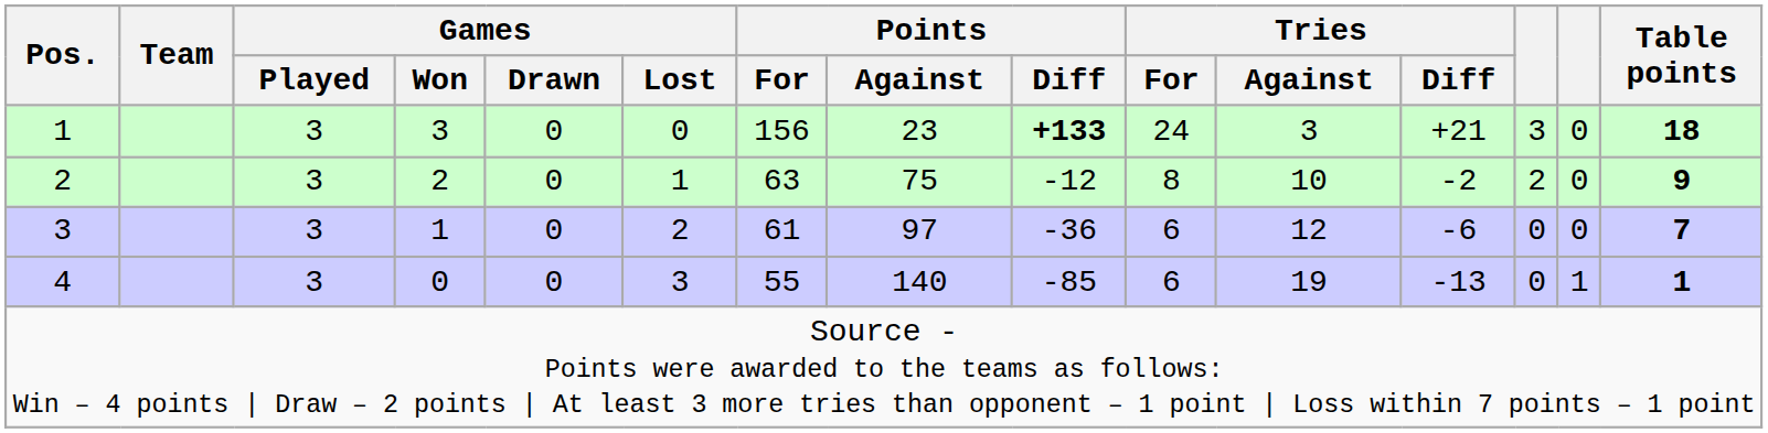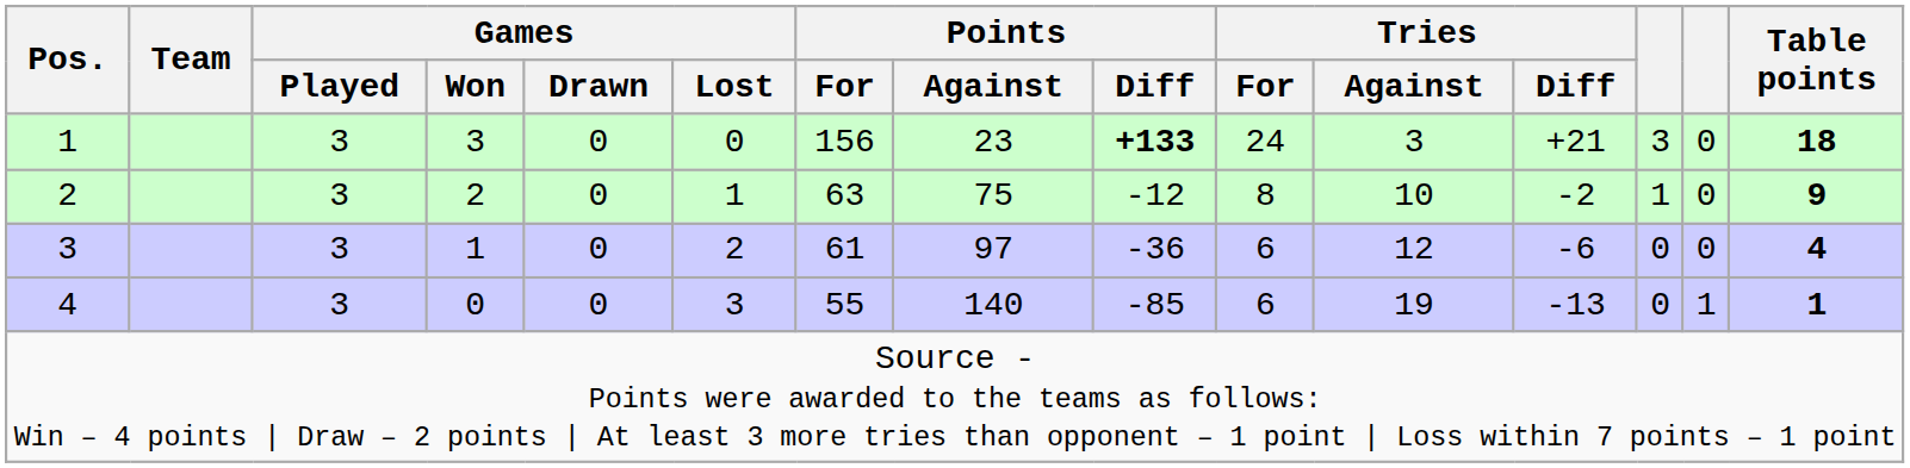row 4 | column 13: 2 -> 1
row 5 | Table points: 7 -> 4
